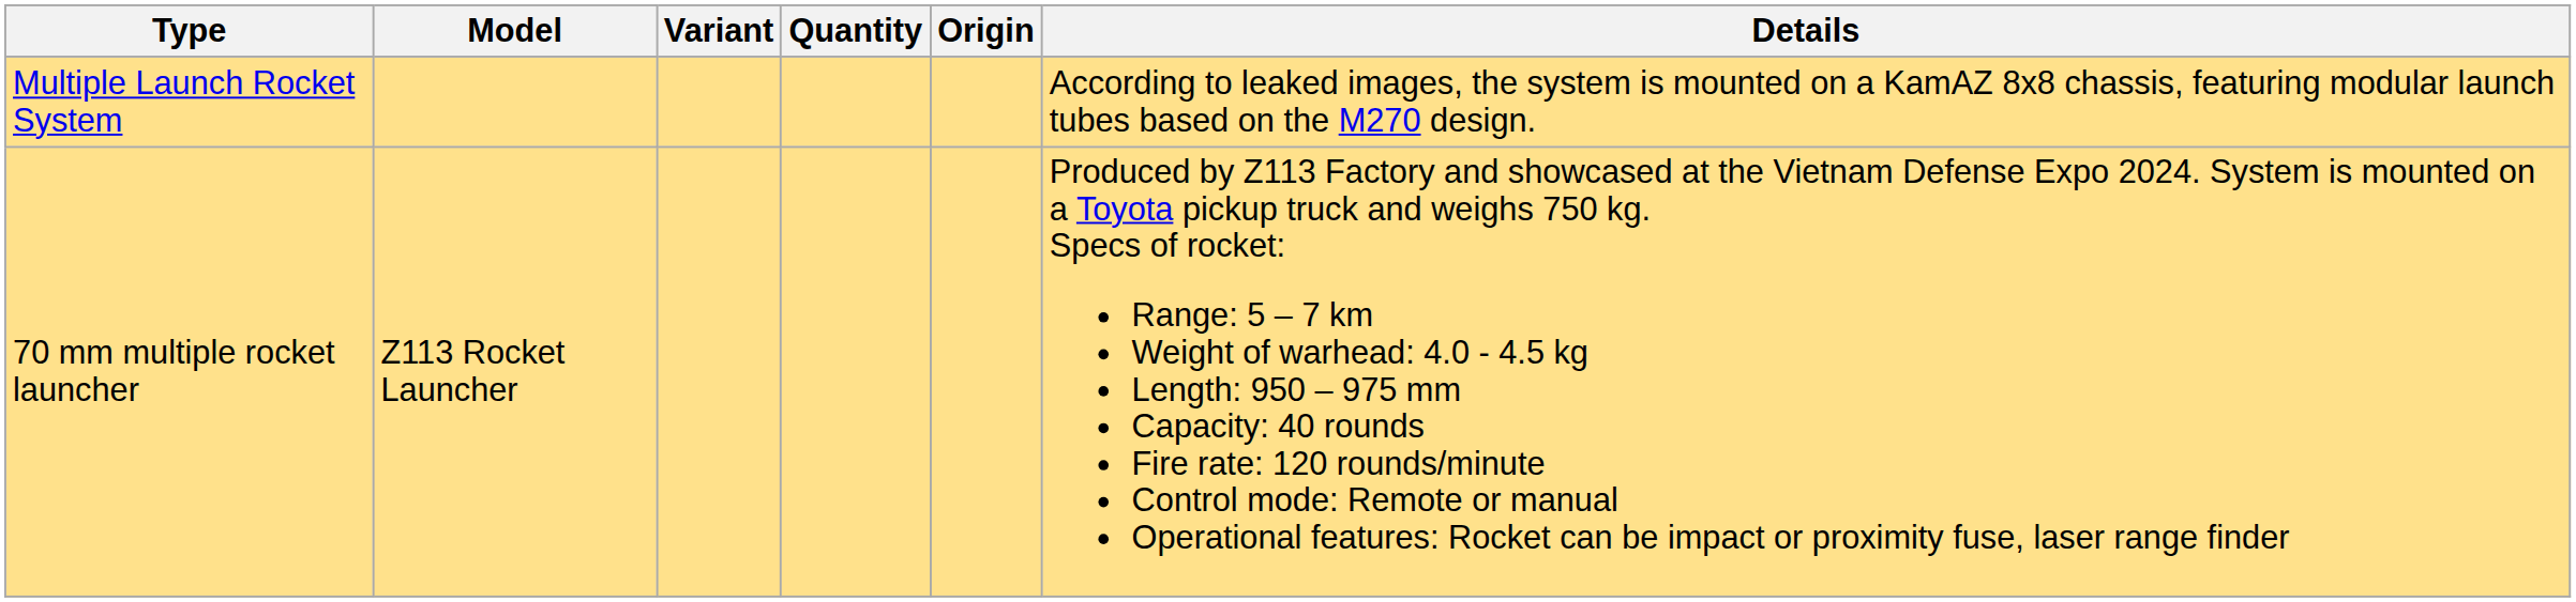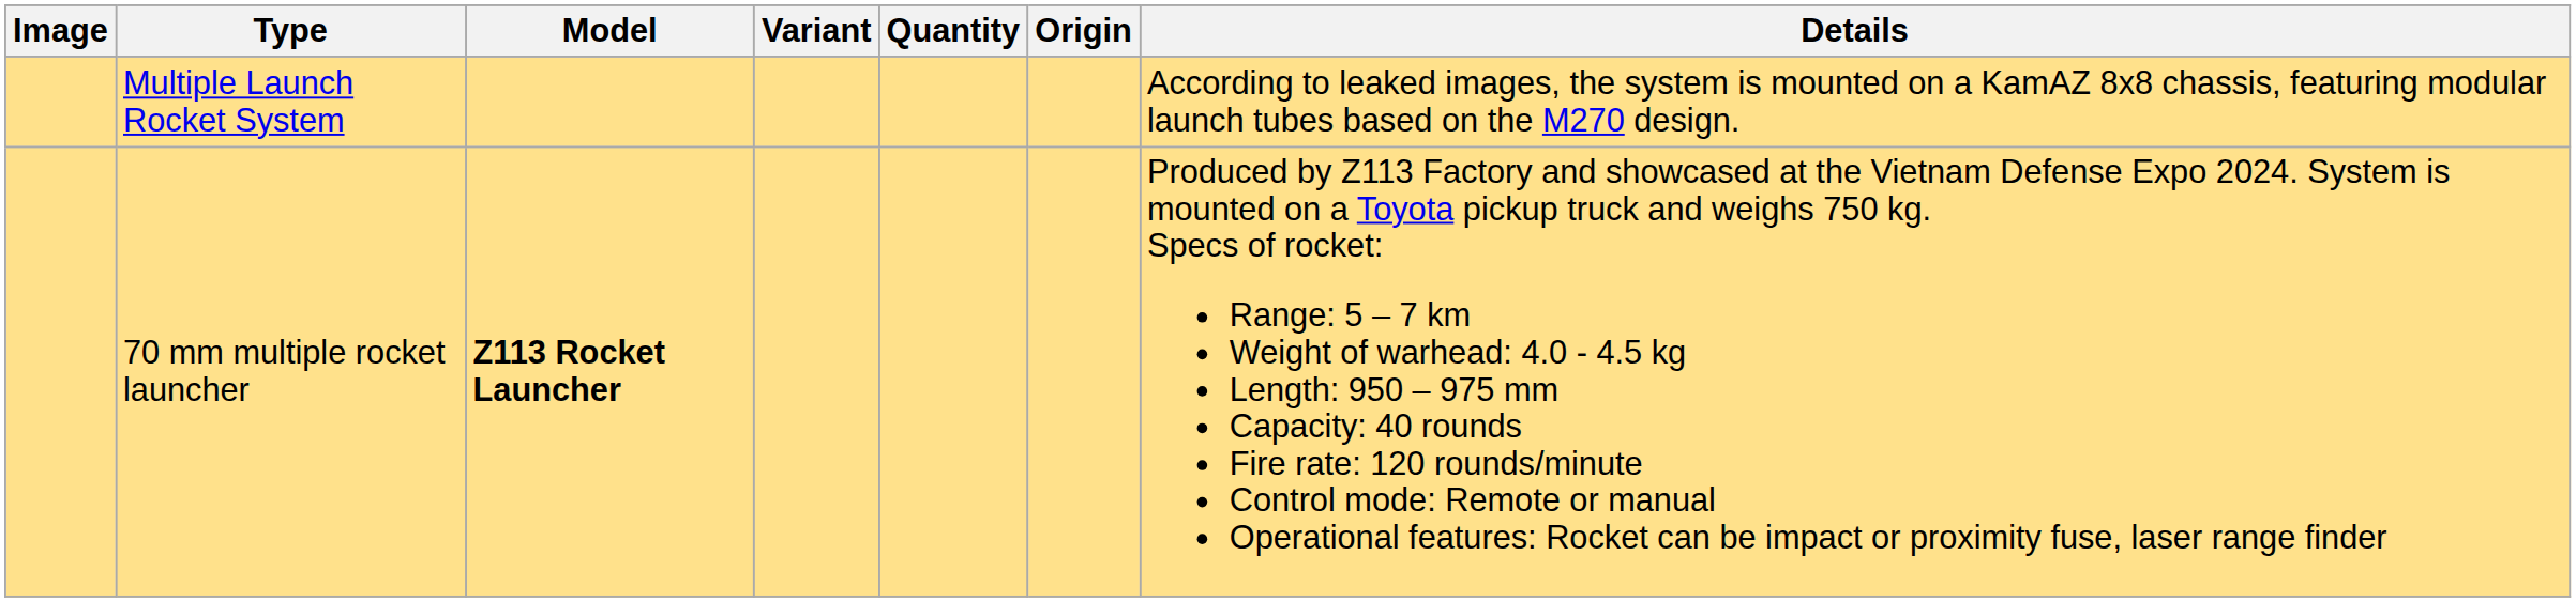+ column: Image
70 mm multiple rocket launcher | Model: normal -> bold
